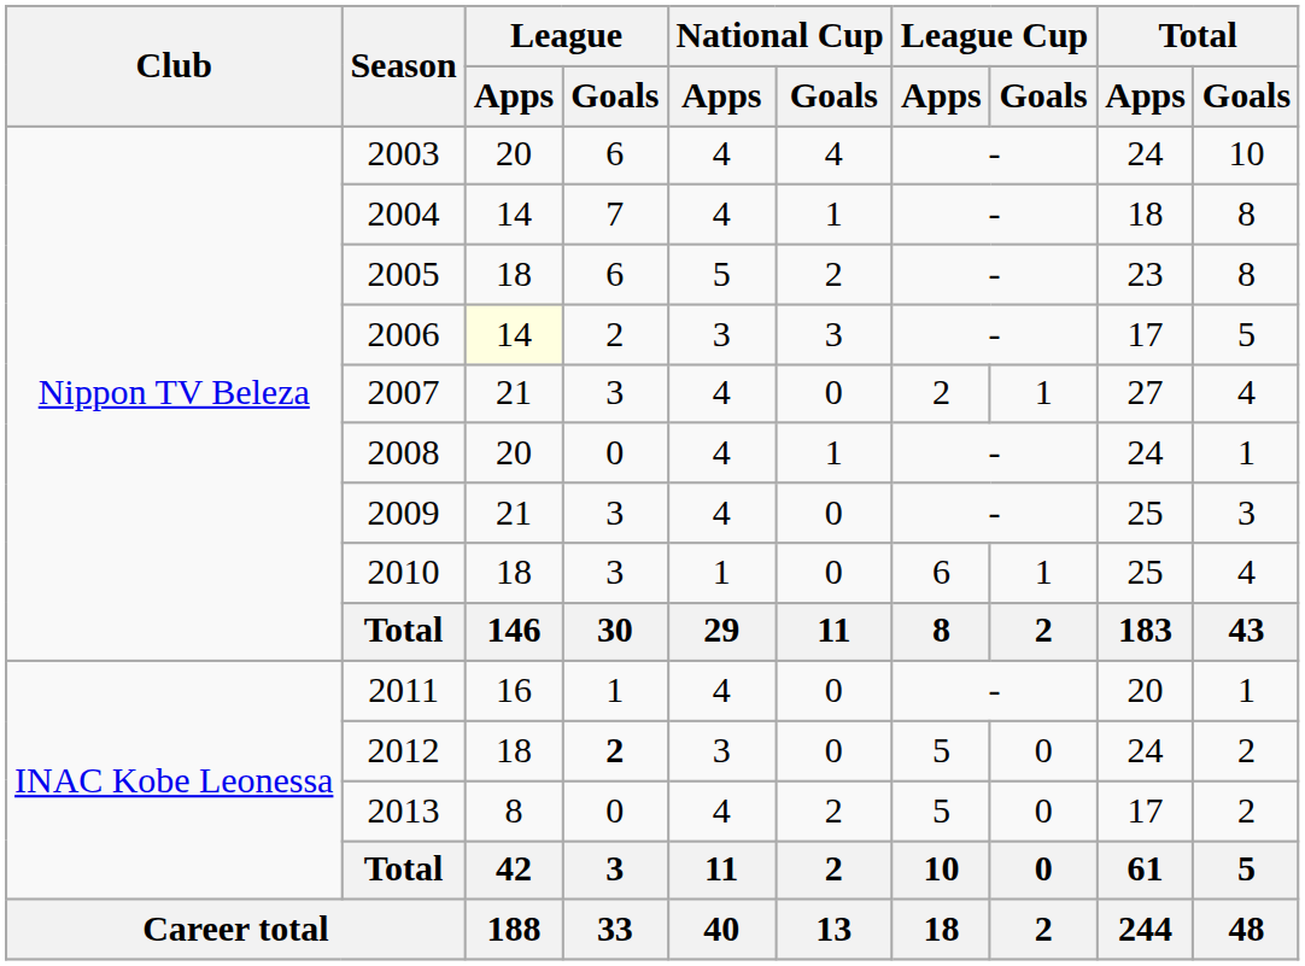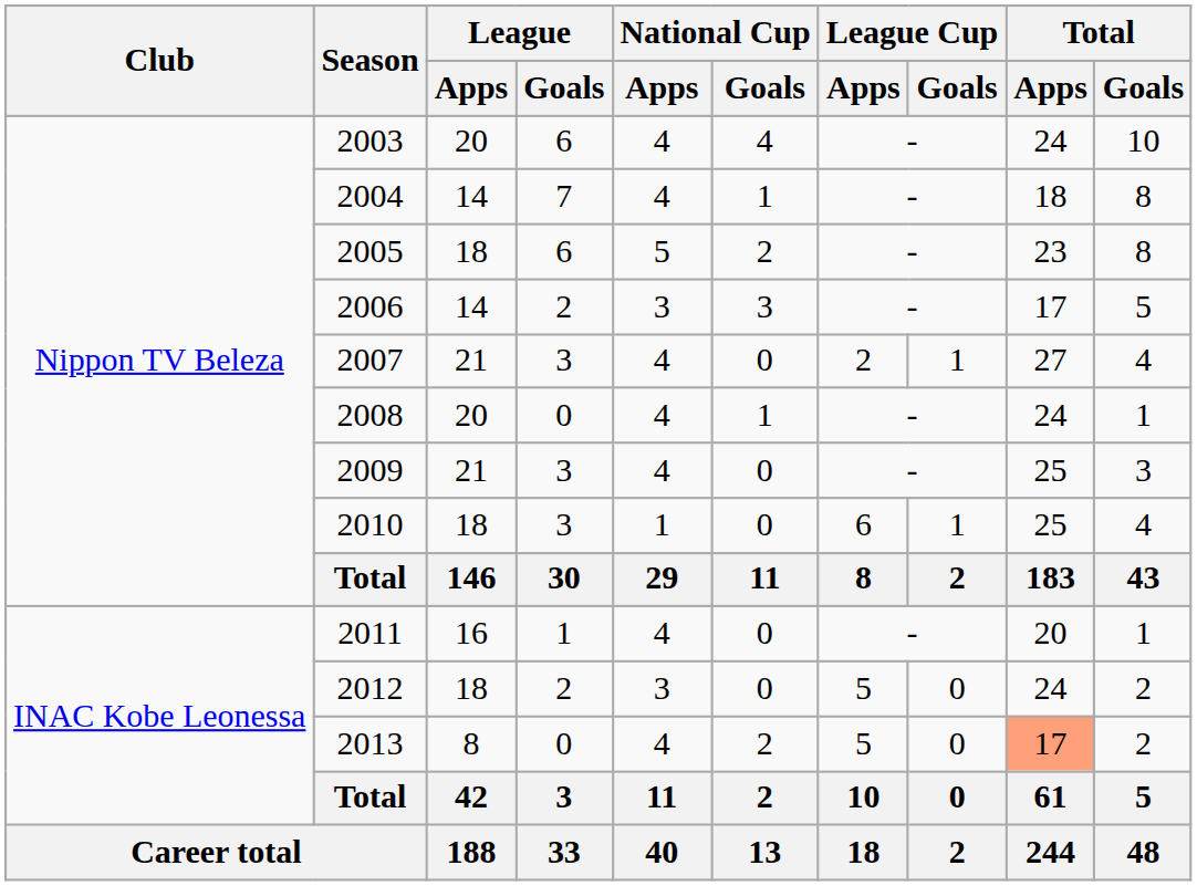2006 | League / Apps: lightyellow background -> no background
2012 | League / Goals: bold -> normal
2013 | Total / Apps: no background -> lightsalmon background
